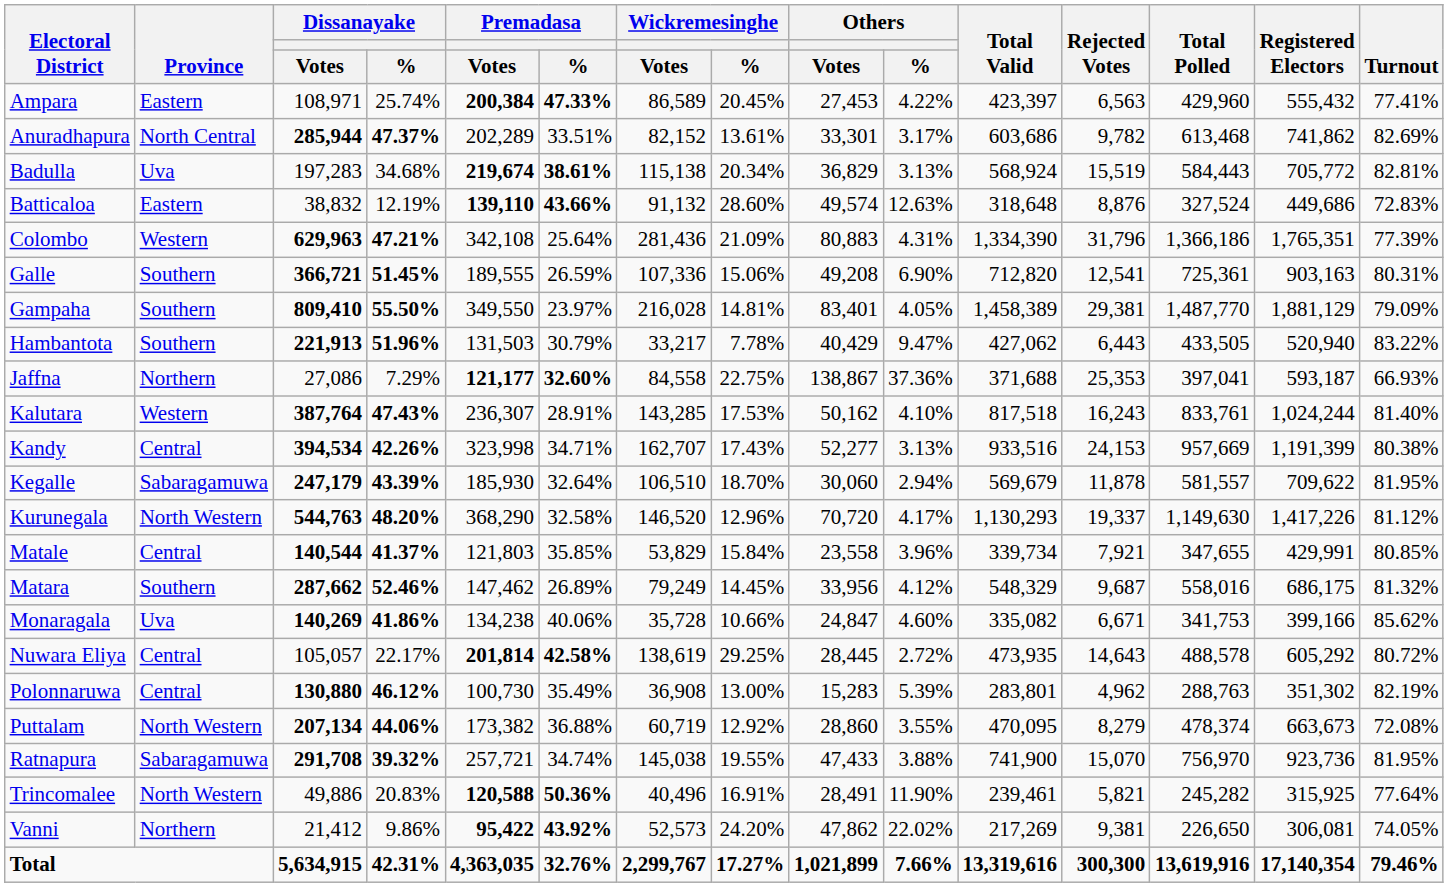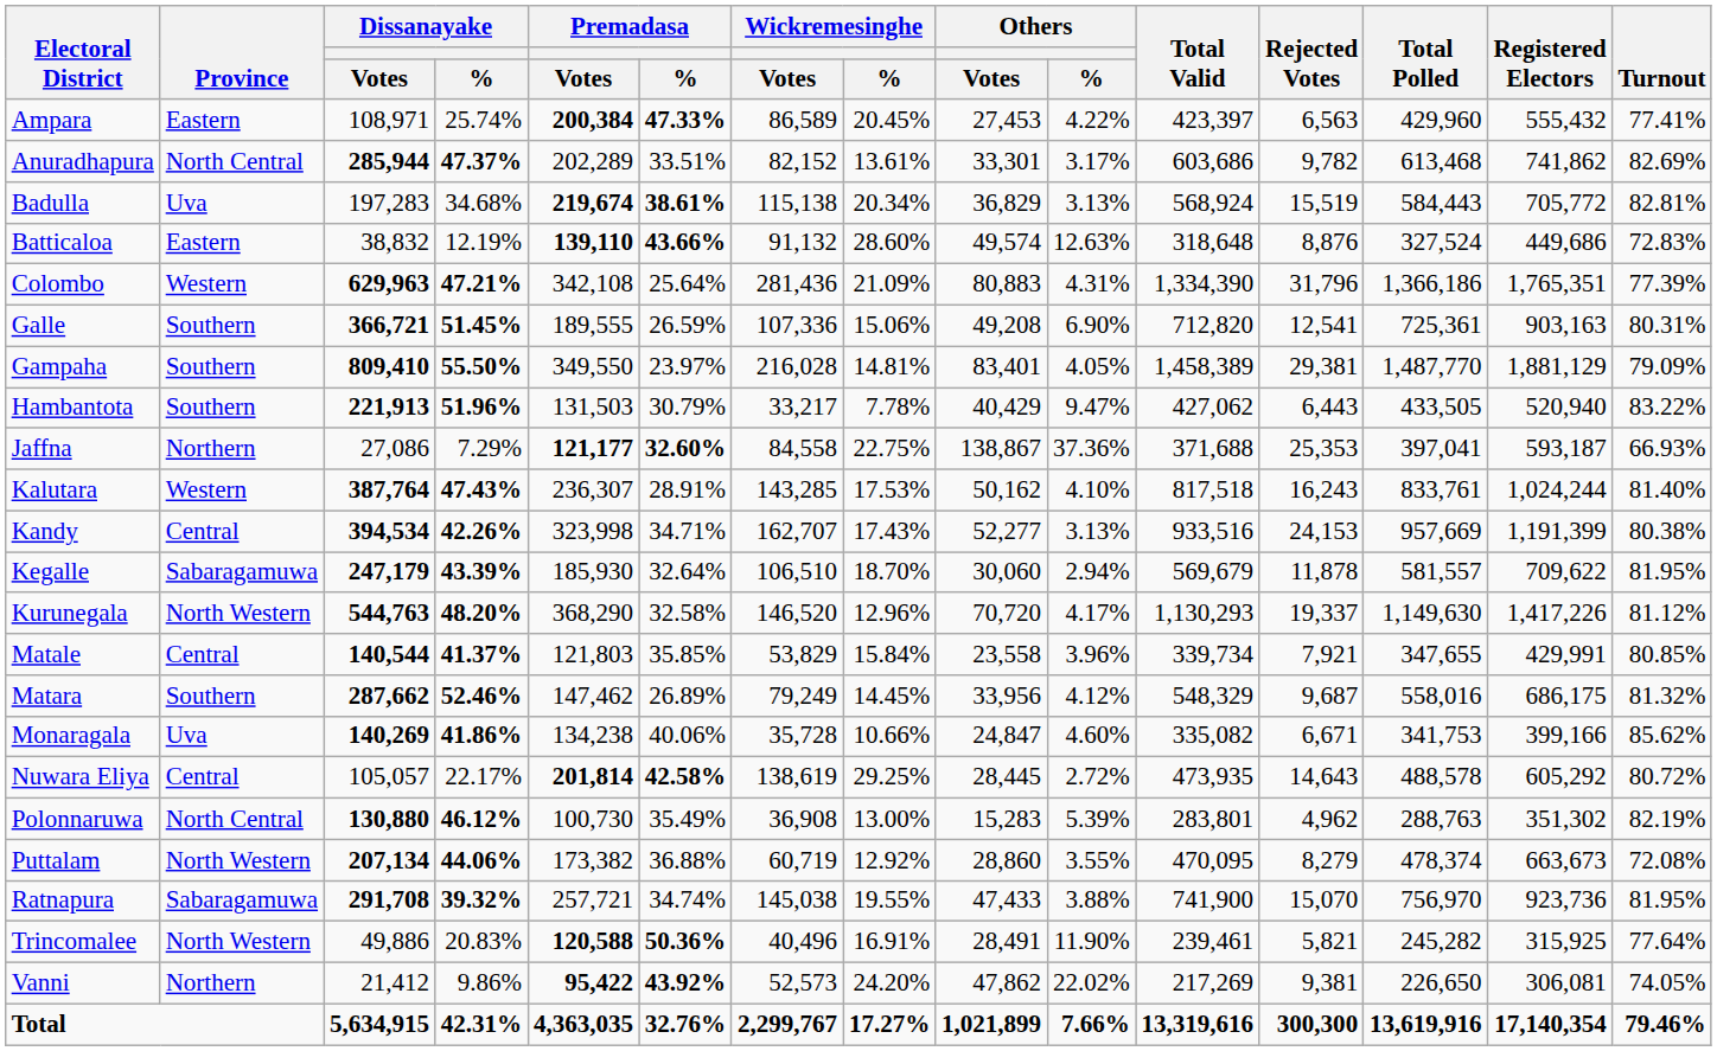Polonnaruwa | Province: Central -> North Central
